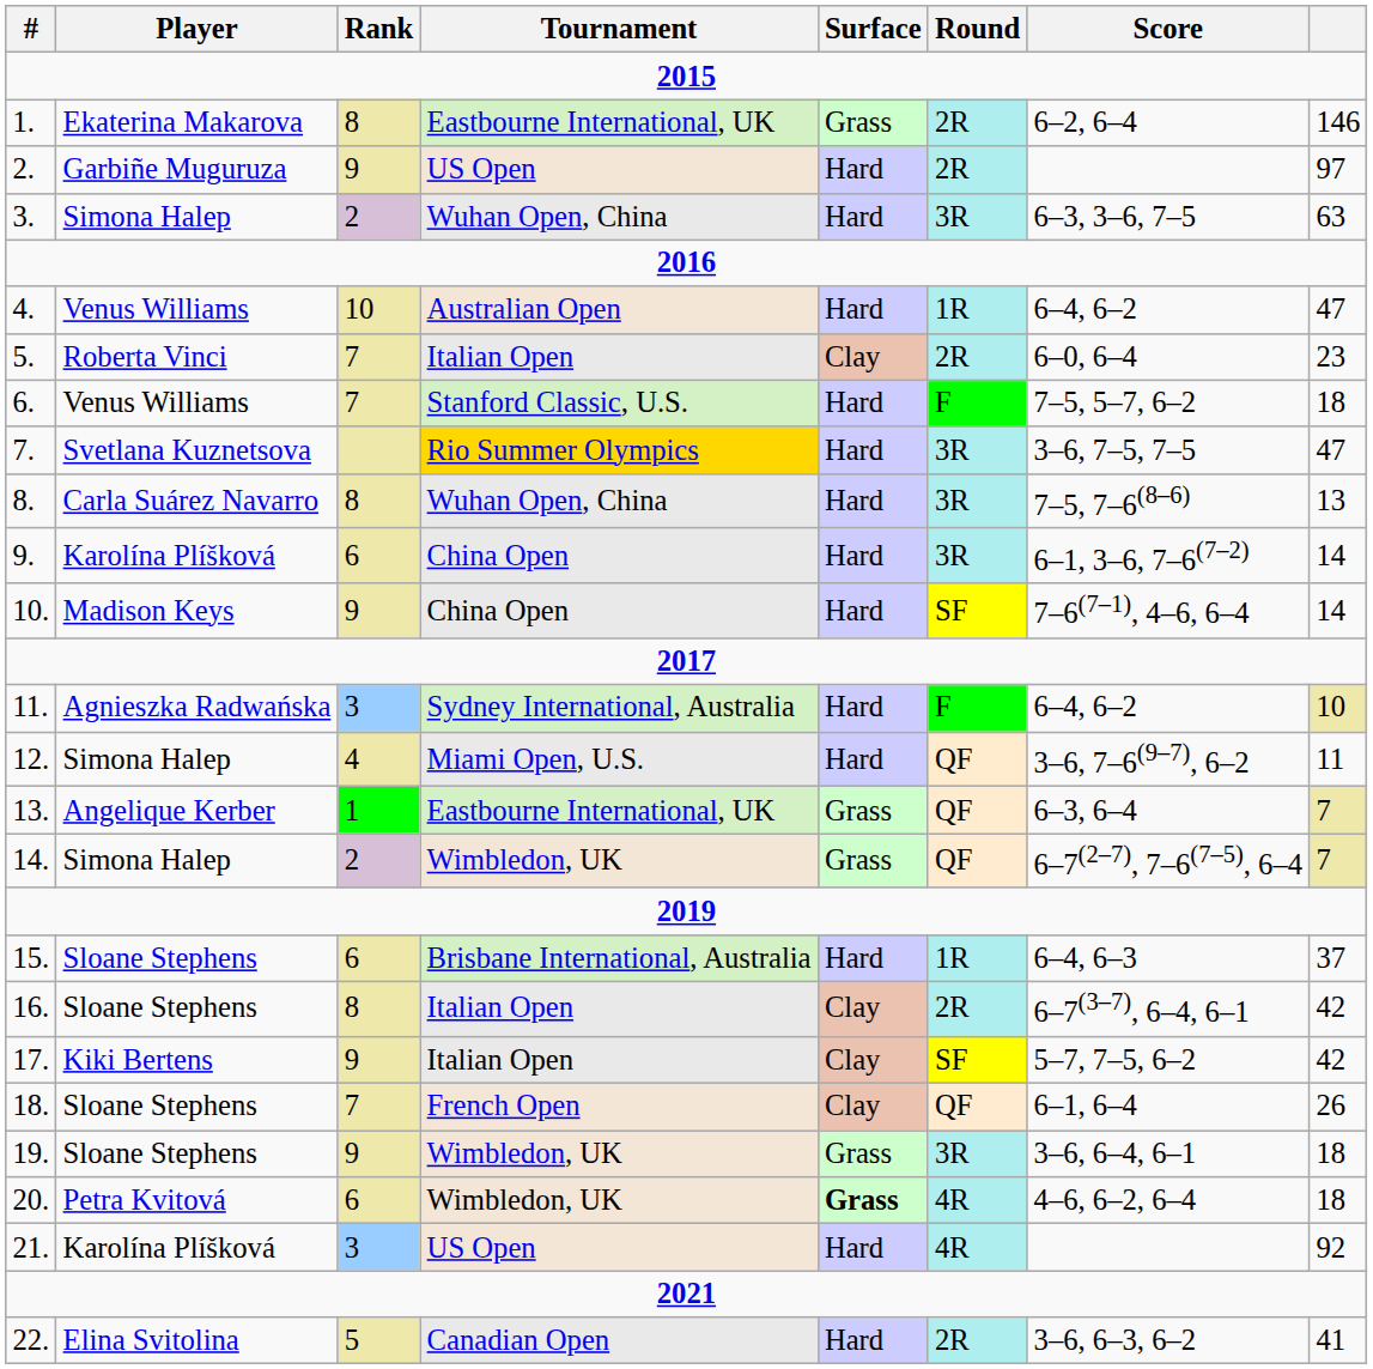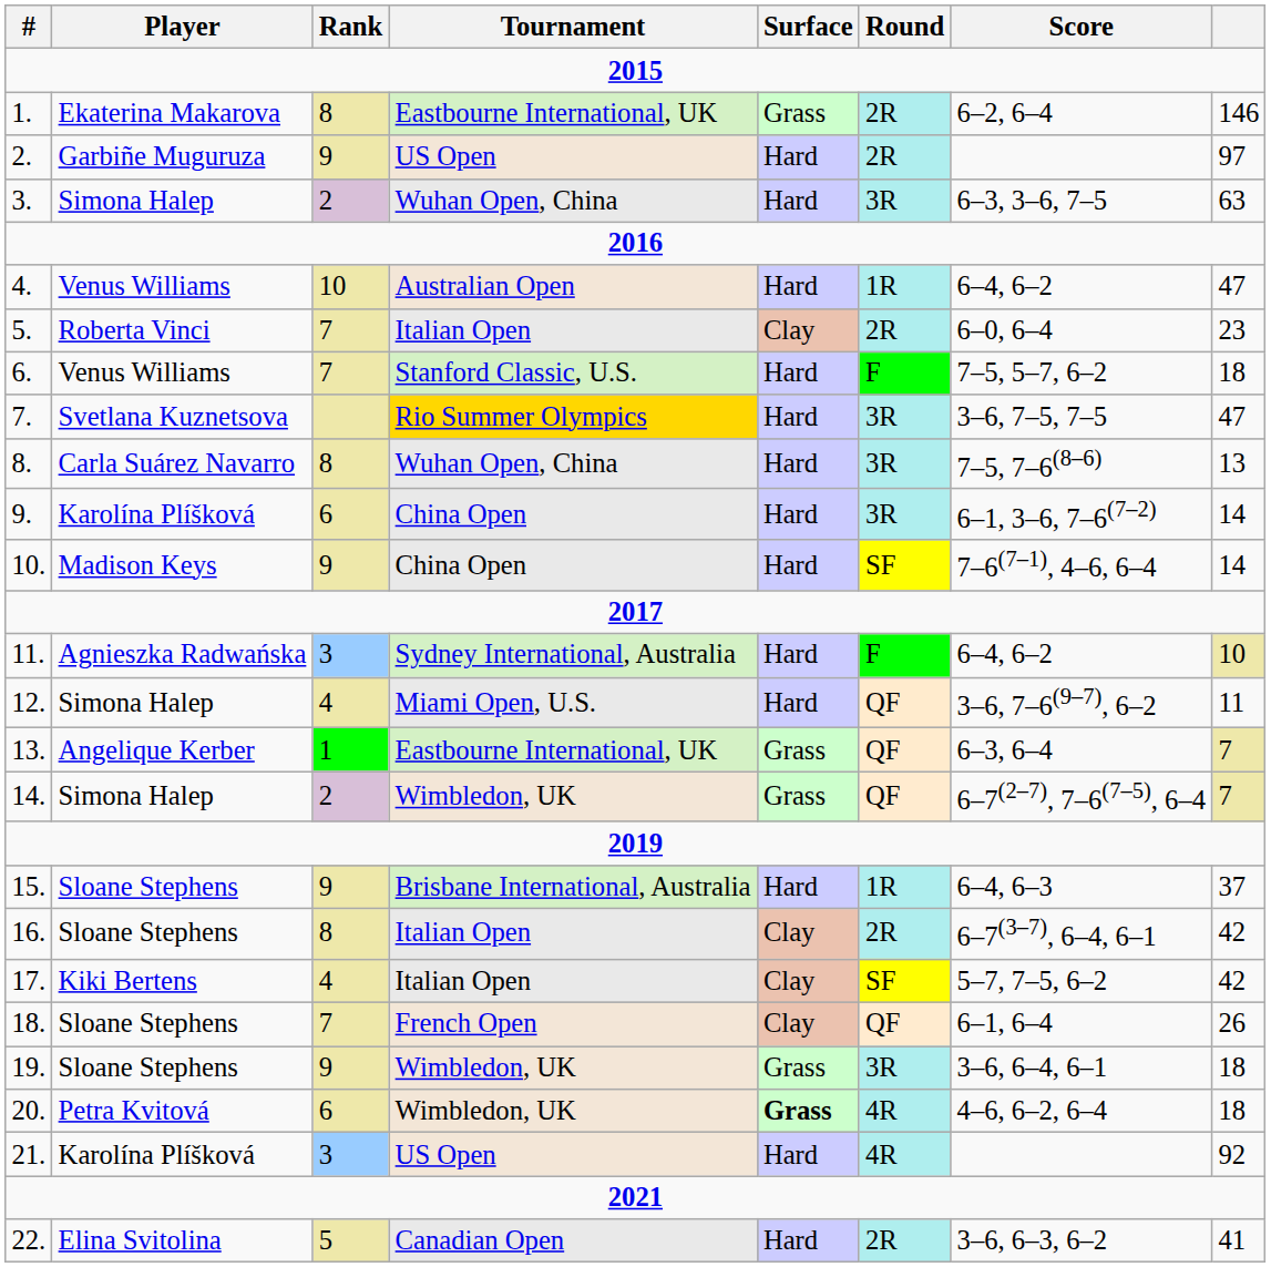15. | Rank: 6 -> 9
17. | Rank: 9 -> 4
